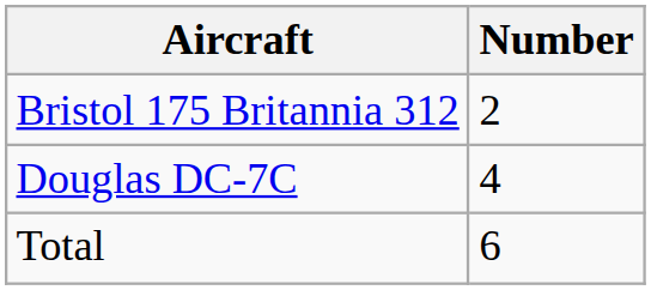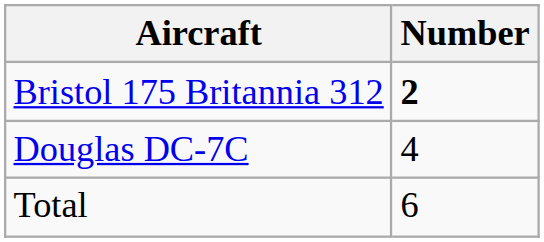Bristol 175 Britannia 312 | Number: normal -> bold
